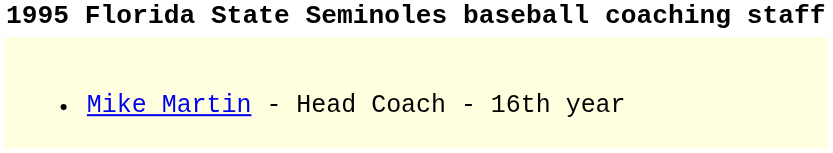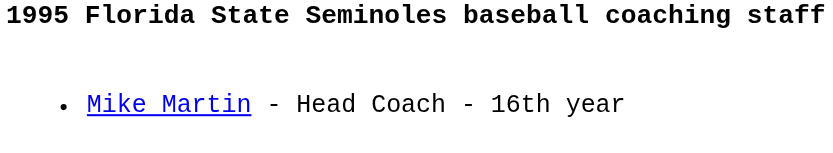Mike Martin - Head Coach - 16th year | column 1: lightyellow background -> no background
